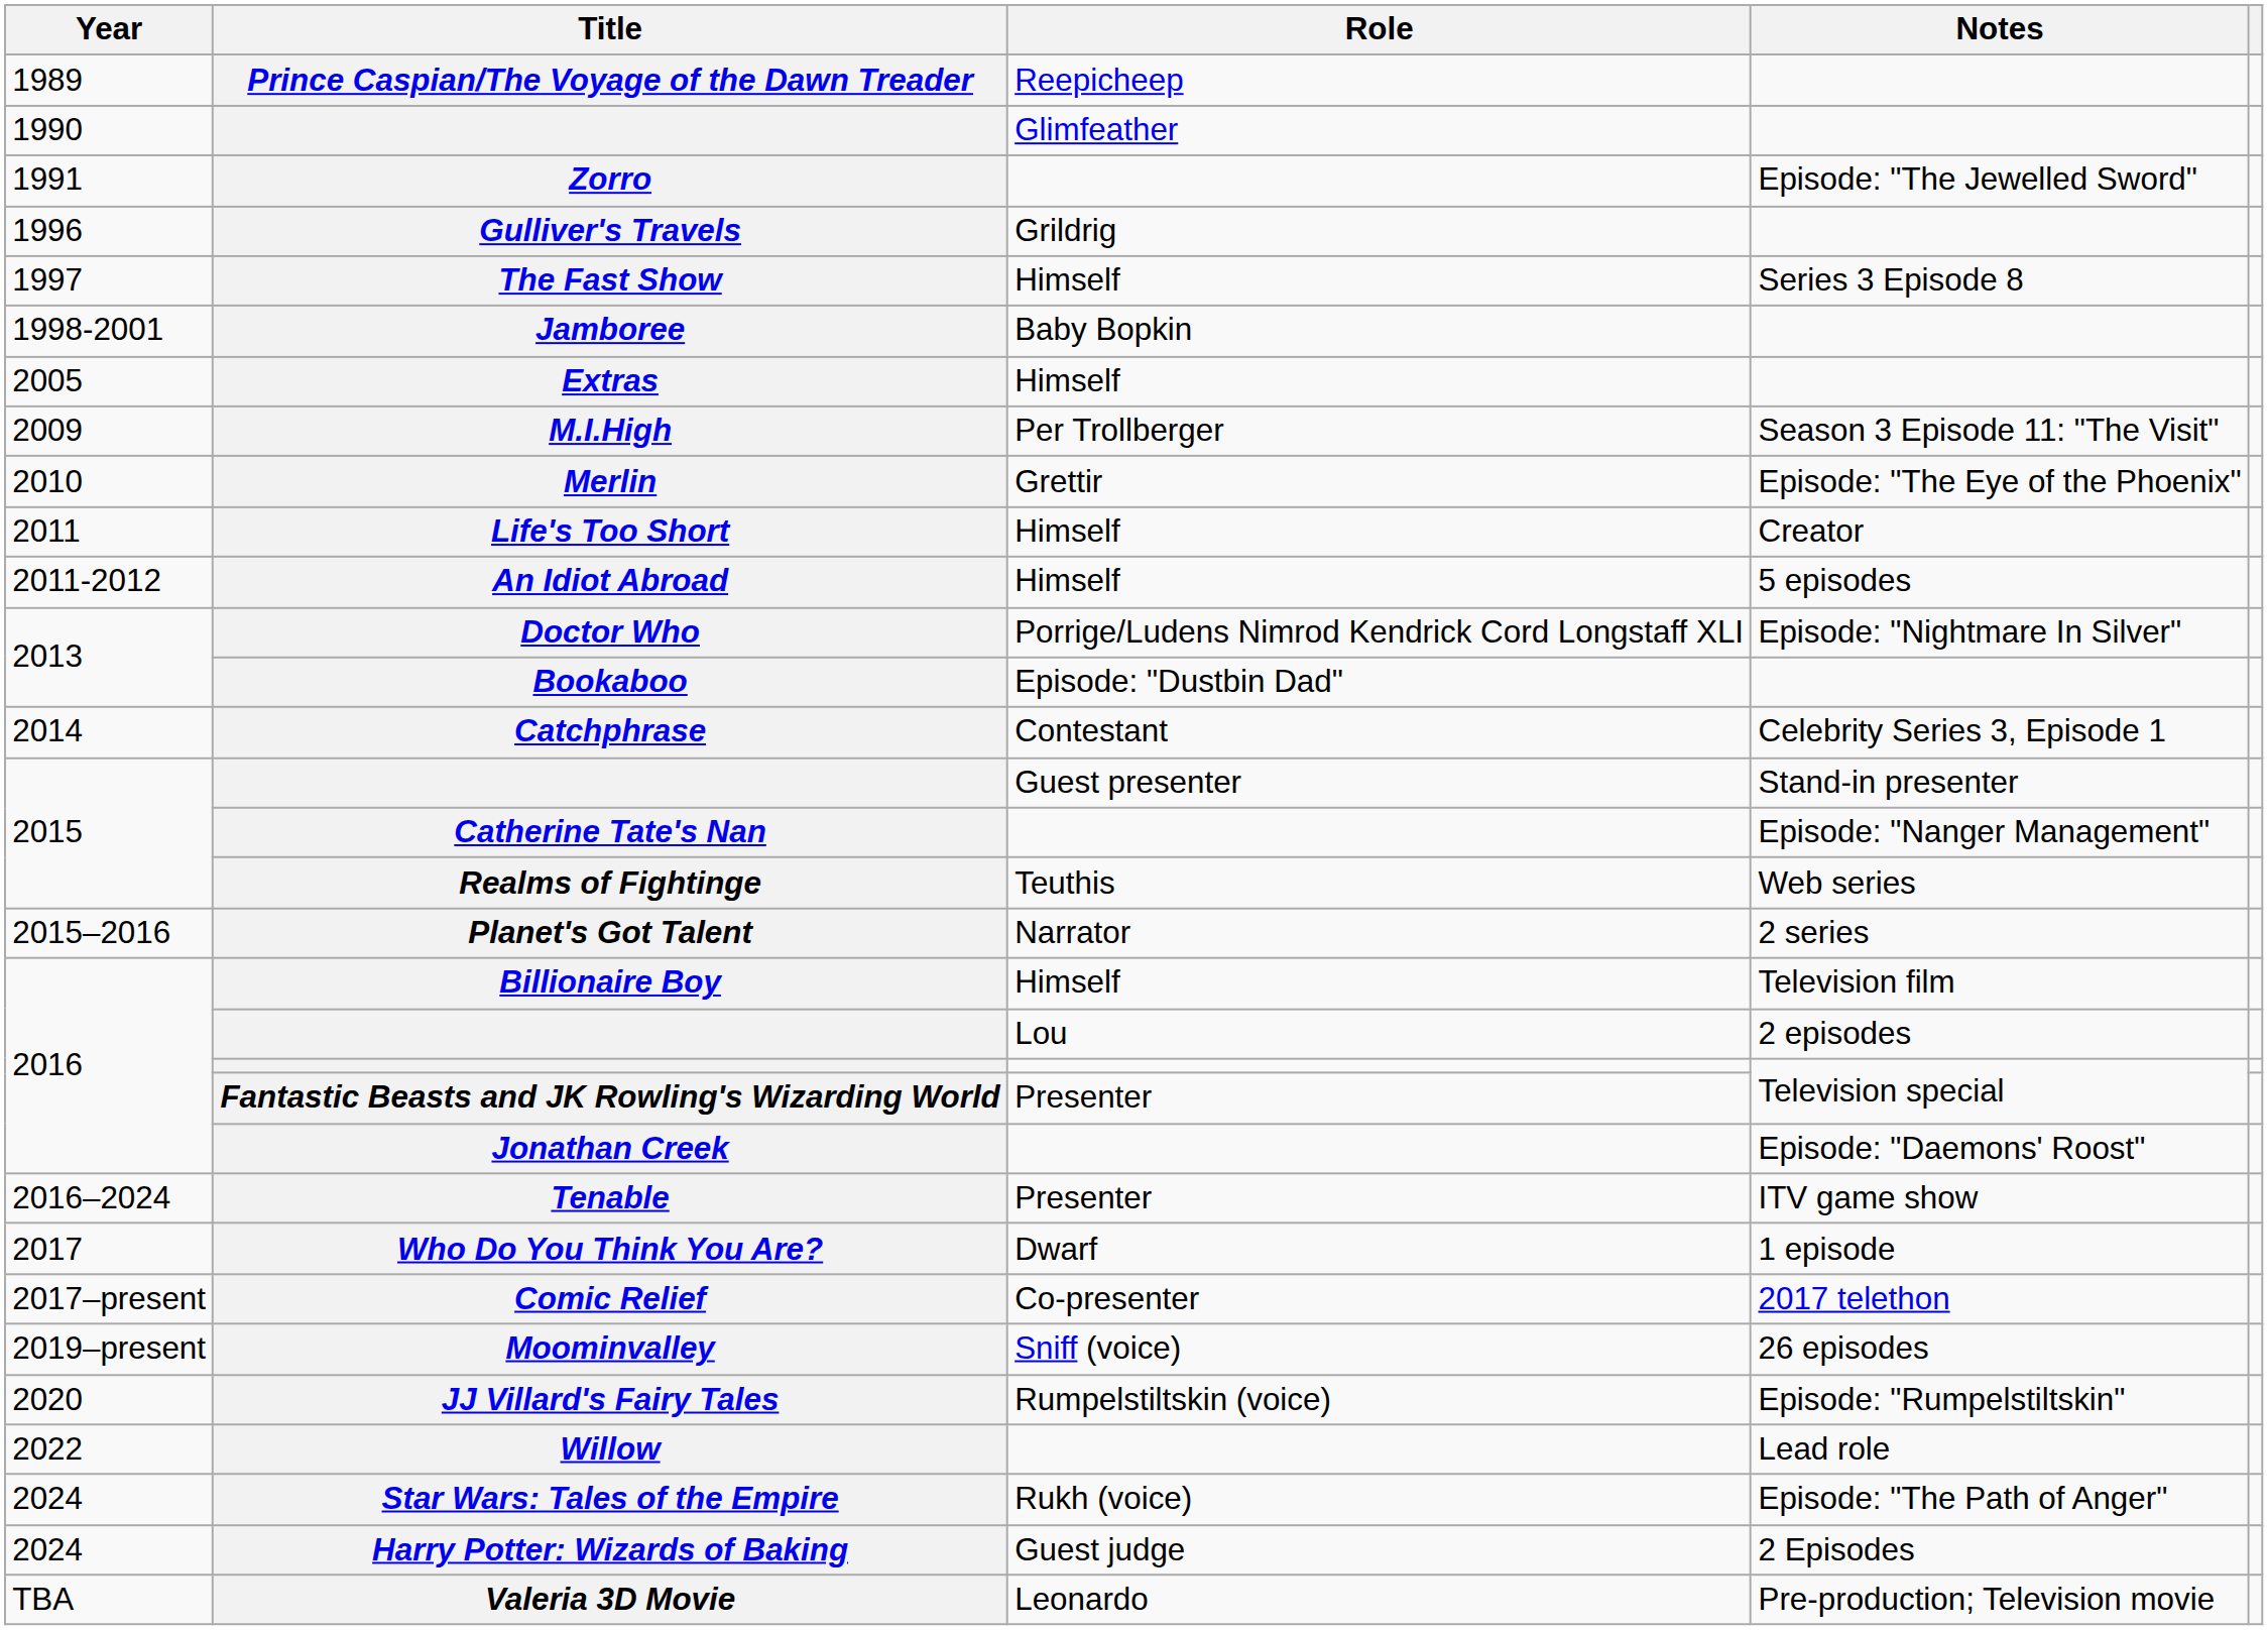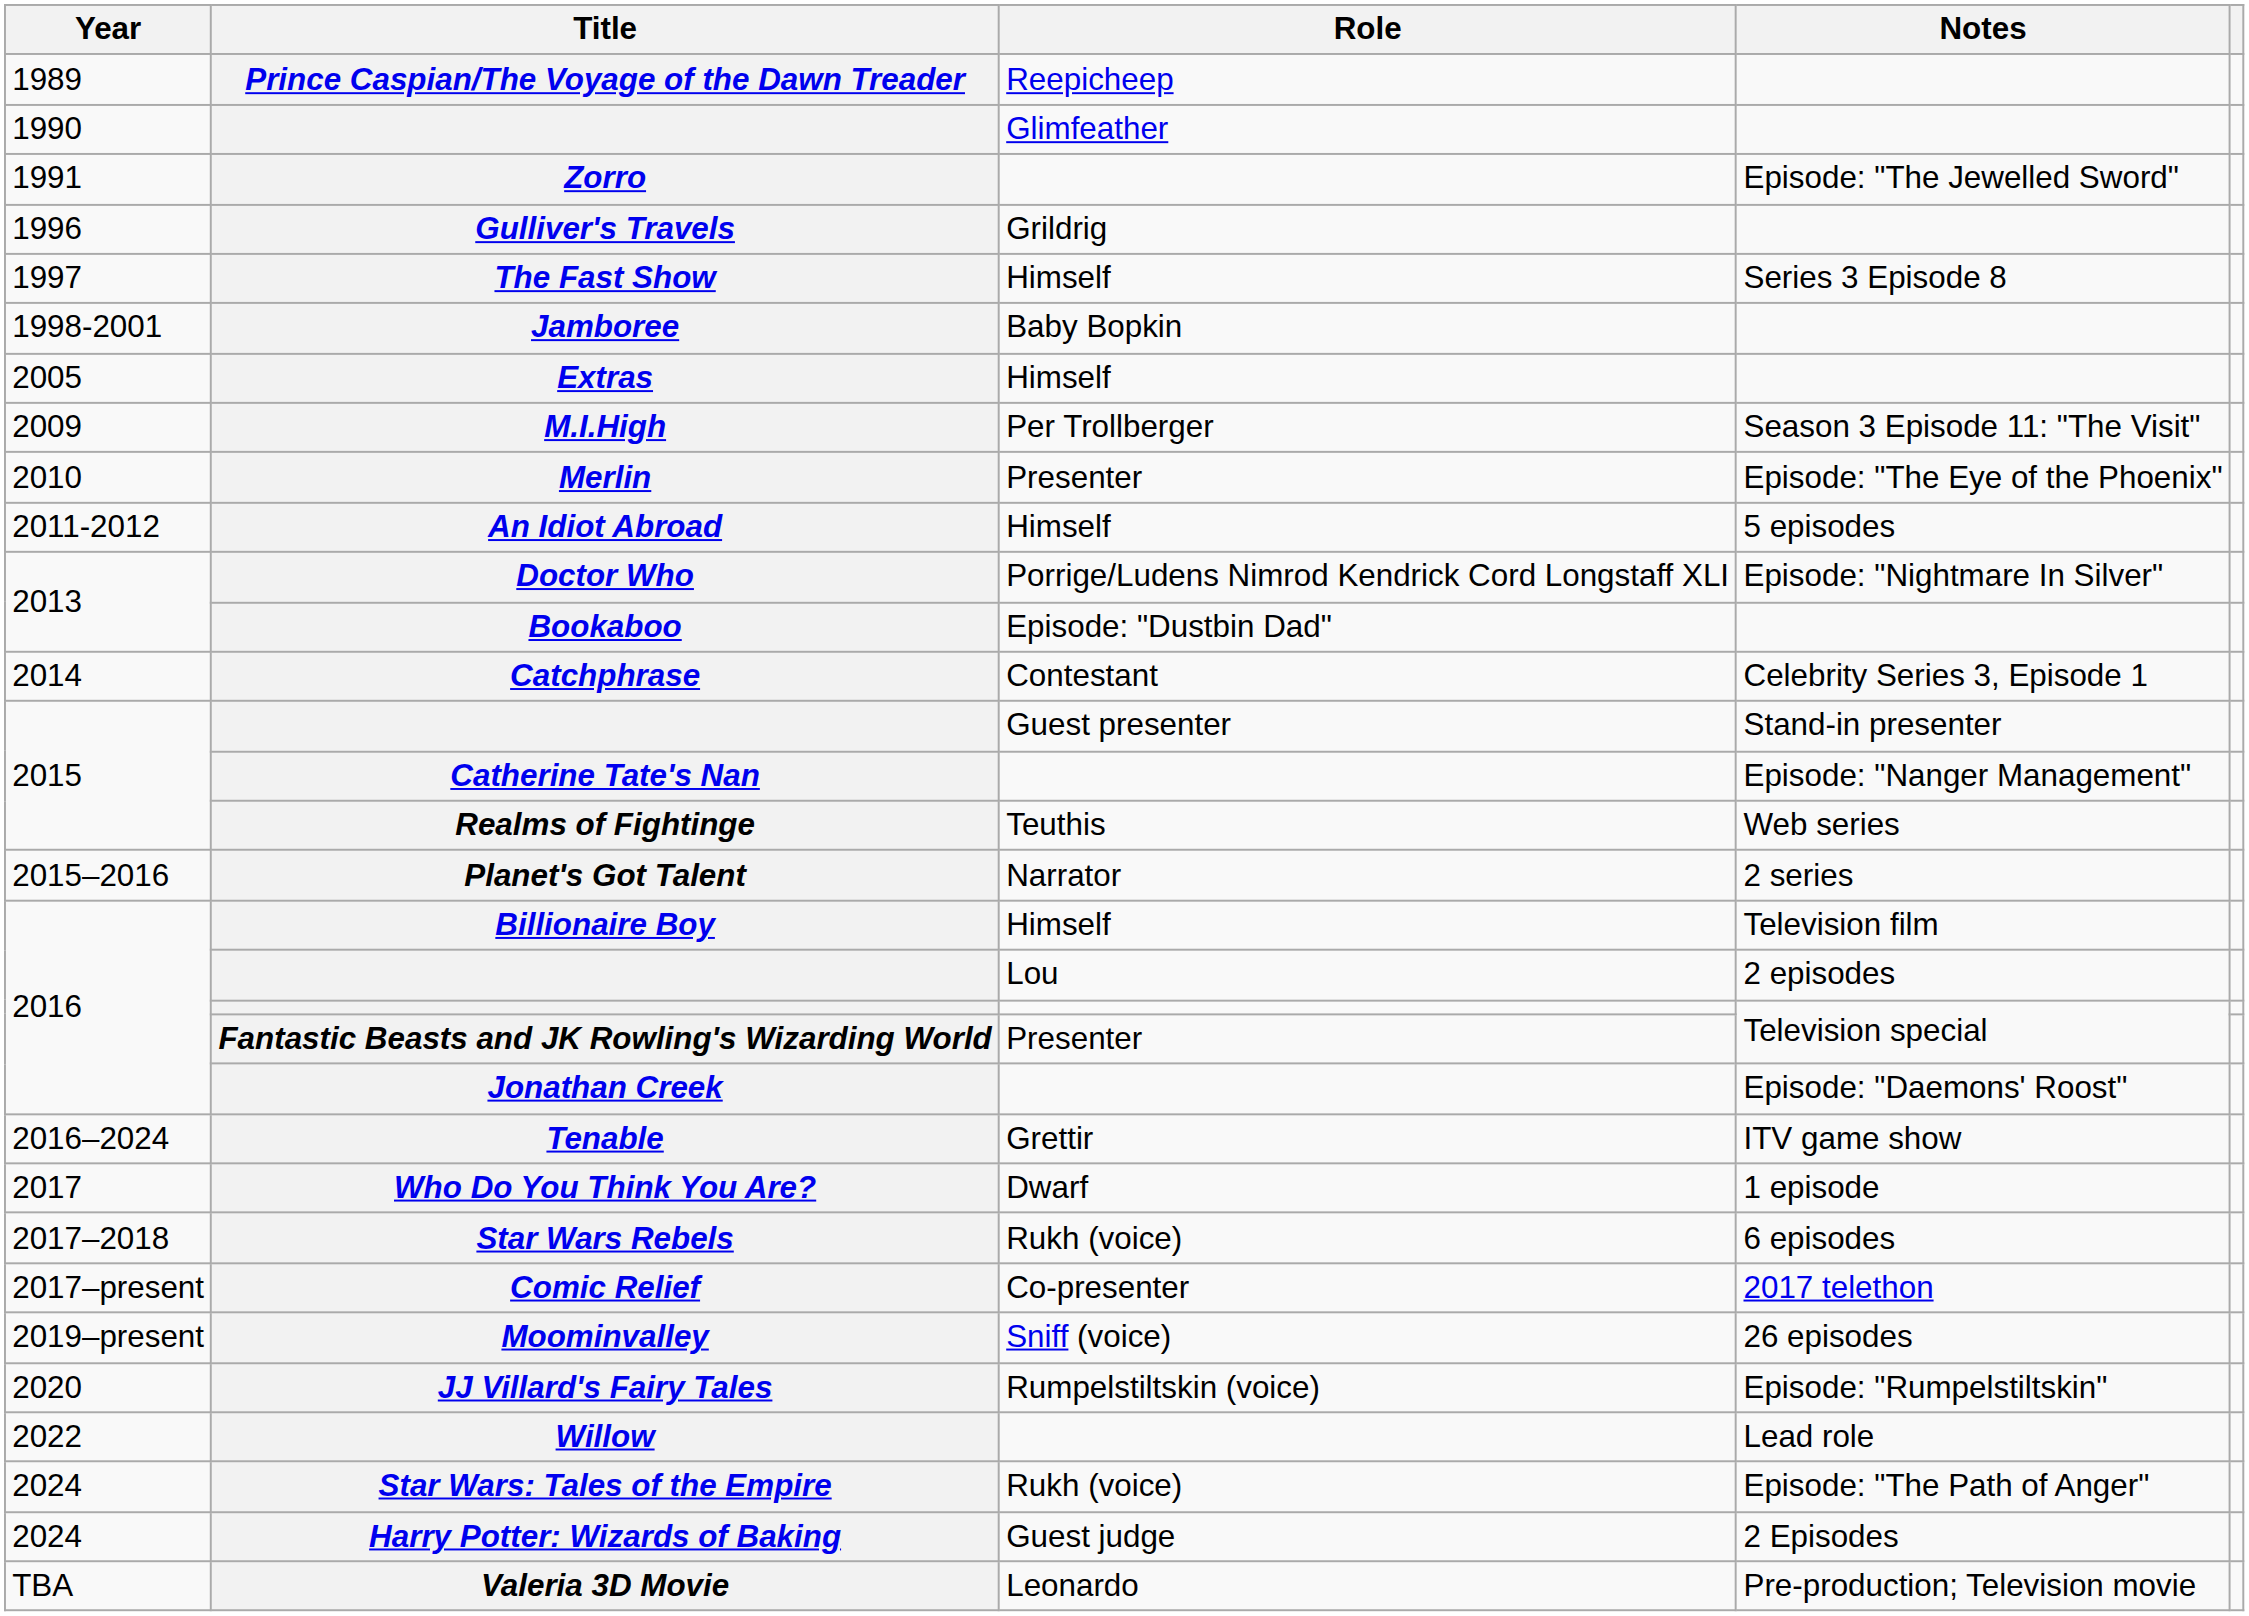Merlin | Role: Grettir -> Presenter
- row: 2011 | Life's Too Short | Himself | Creator
Tenable | Role: Presenter -> Grettir
+ row: 2017–2018 | Star Wars Rebels | Rukh (voice) | 6 episodes
